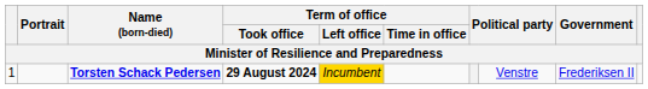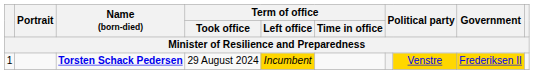Torsten Schack Pedersen | Term of office / Took office: bold -> normal
Torsten Schack Pedersen | column 8: no background -> gold background
Torsten Schack Pedersen | Government: no background -> gold background
